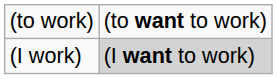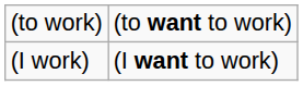(I work) | column 2: lightgrey background -> no background
